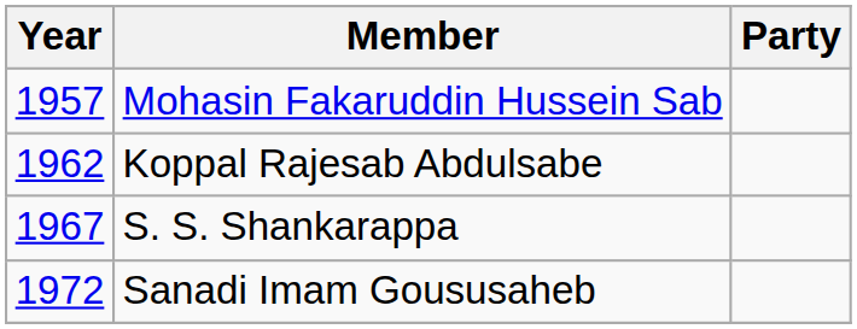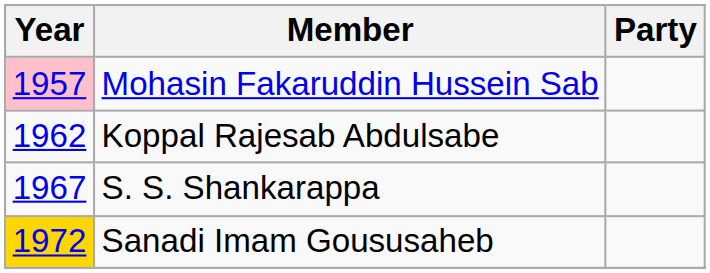Mohasin Fakaruddin Hussein Sab | Year: no background -> pink background
Sanadi Imam Goususaheb | Year: no background -> gold background
